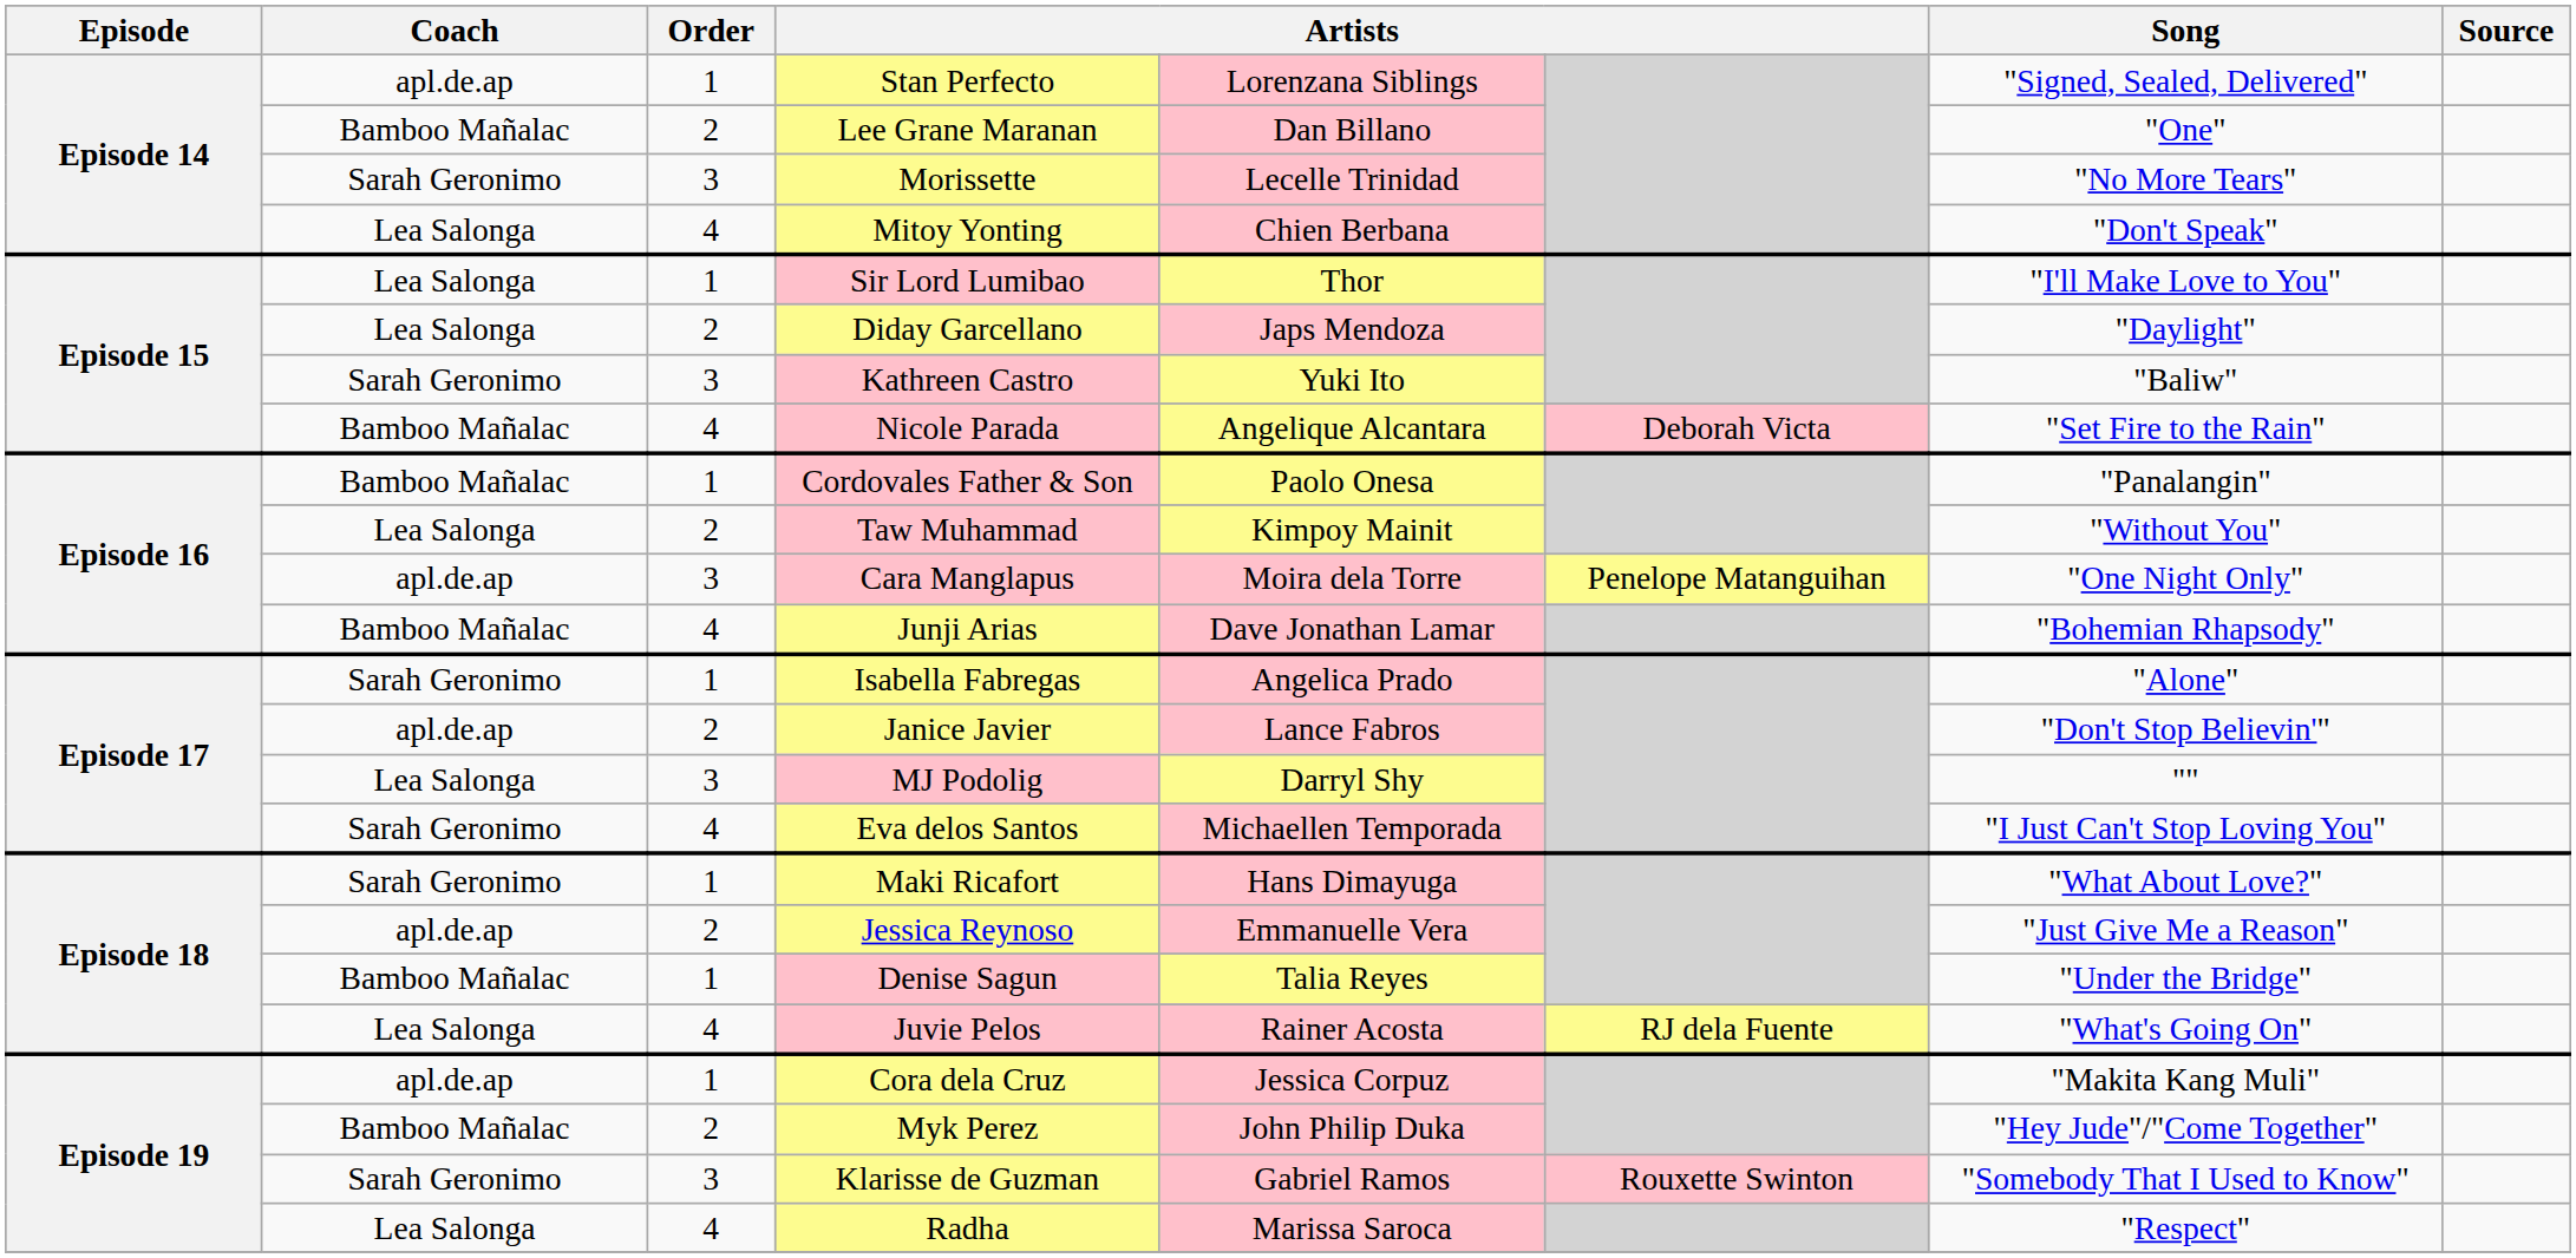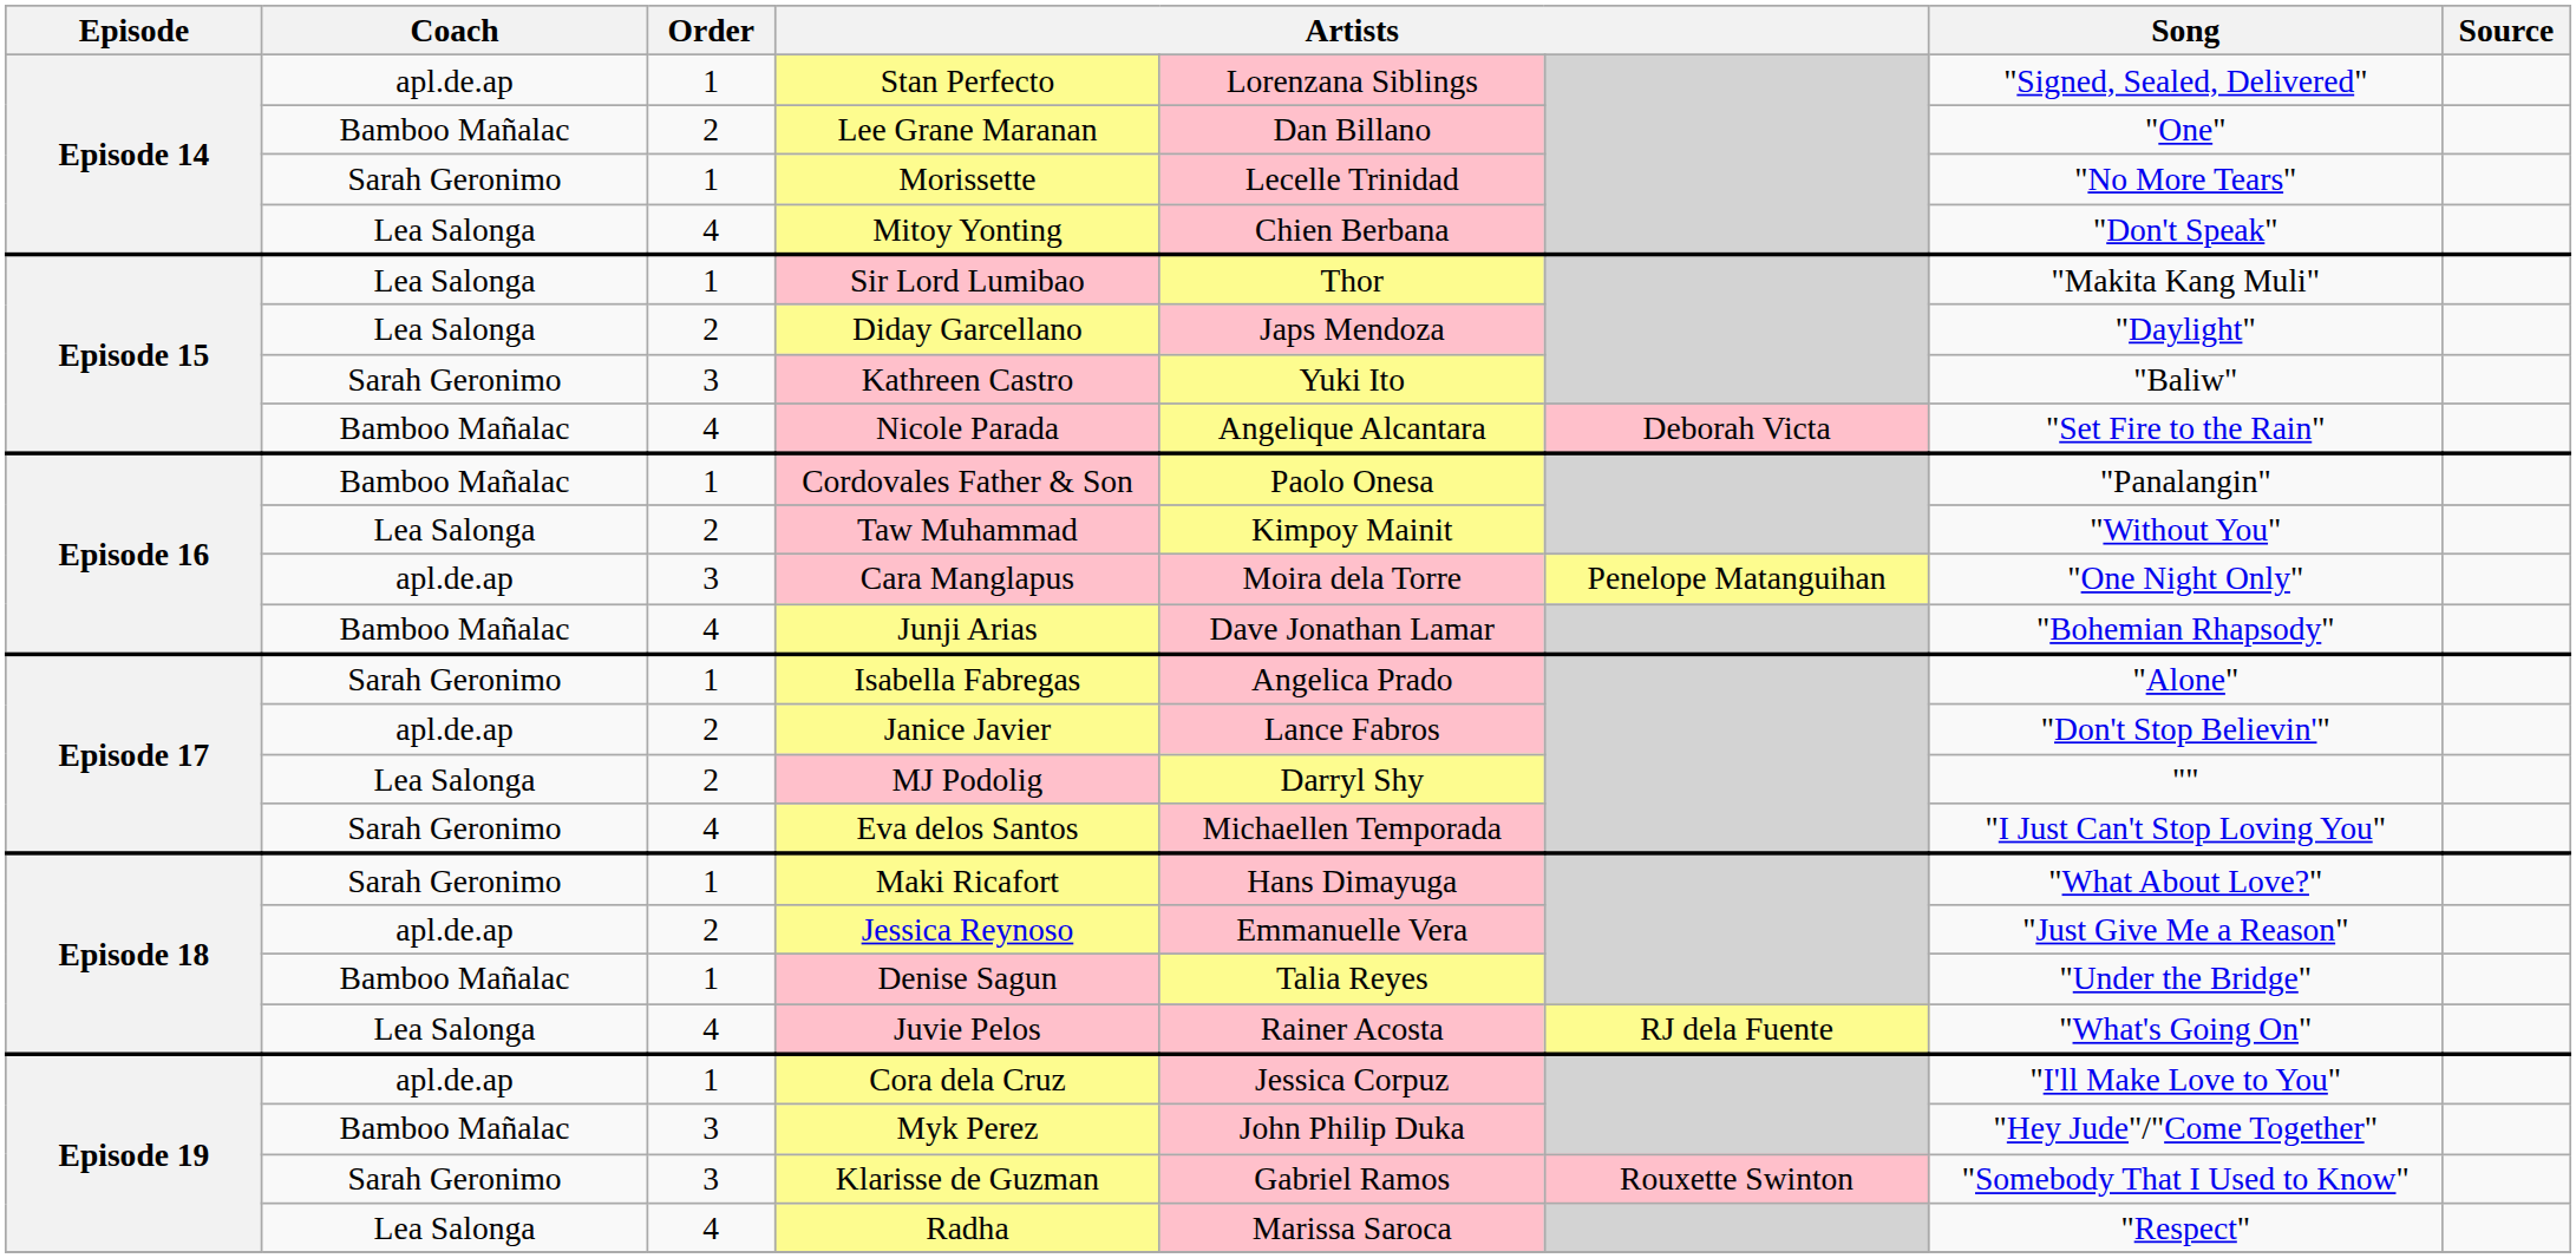Morissette | Order: 3 -> 1
Sir Lord Lumibao | Song: "I'll Make Love to You" -> "Makita Kang Muli"
MJ Podolig | Order: 3 -> 2
Cora dela Cruz | Song: "Makita Kang Muli" -> "I'll Make Love to You"
Myk Perez | Order: 2 -> 3
